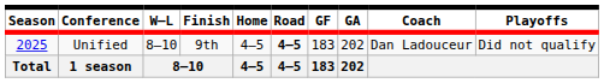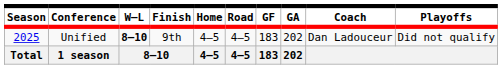Unified | W–L: normal -> bold
Unified | Road: bold -> normal
